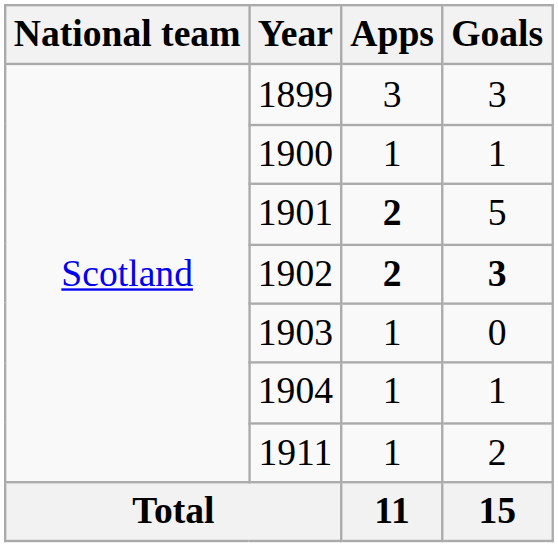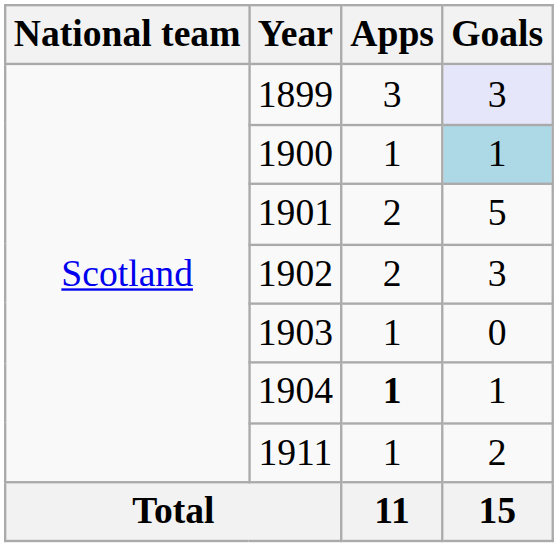1899 | Goals: no background -> lavender background
1900 | Goals: no background -> lightblue background
1901 | Apps: bold -> normal
1902 | Apps: bold -> normal
1902 | Goals: bold -> normal
1904 | Apps: normal -> bold
